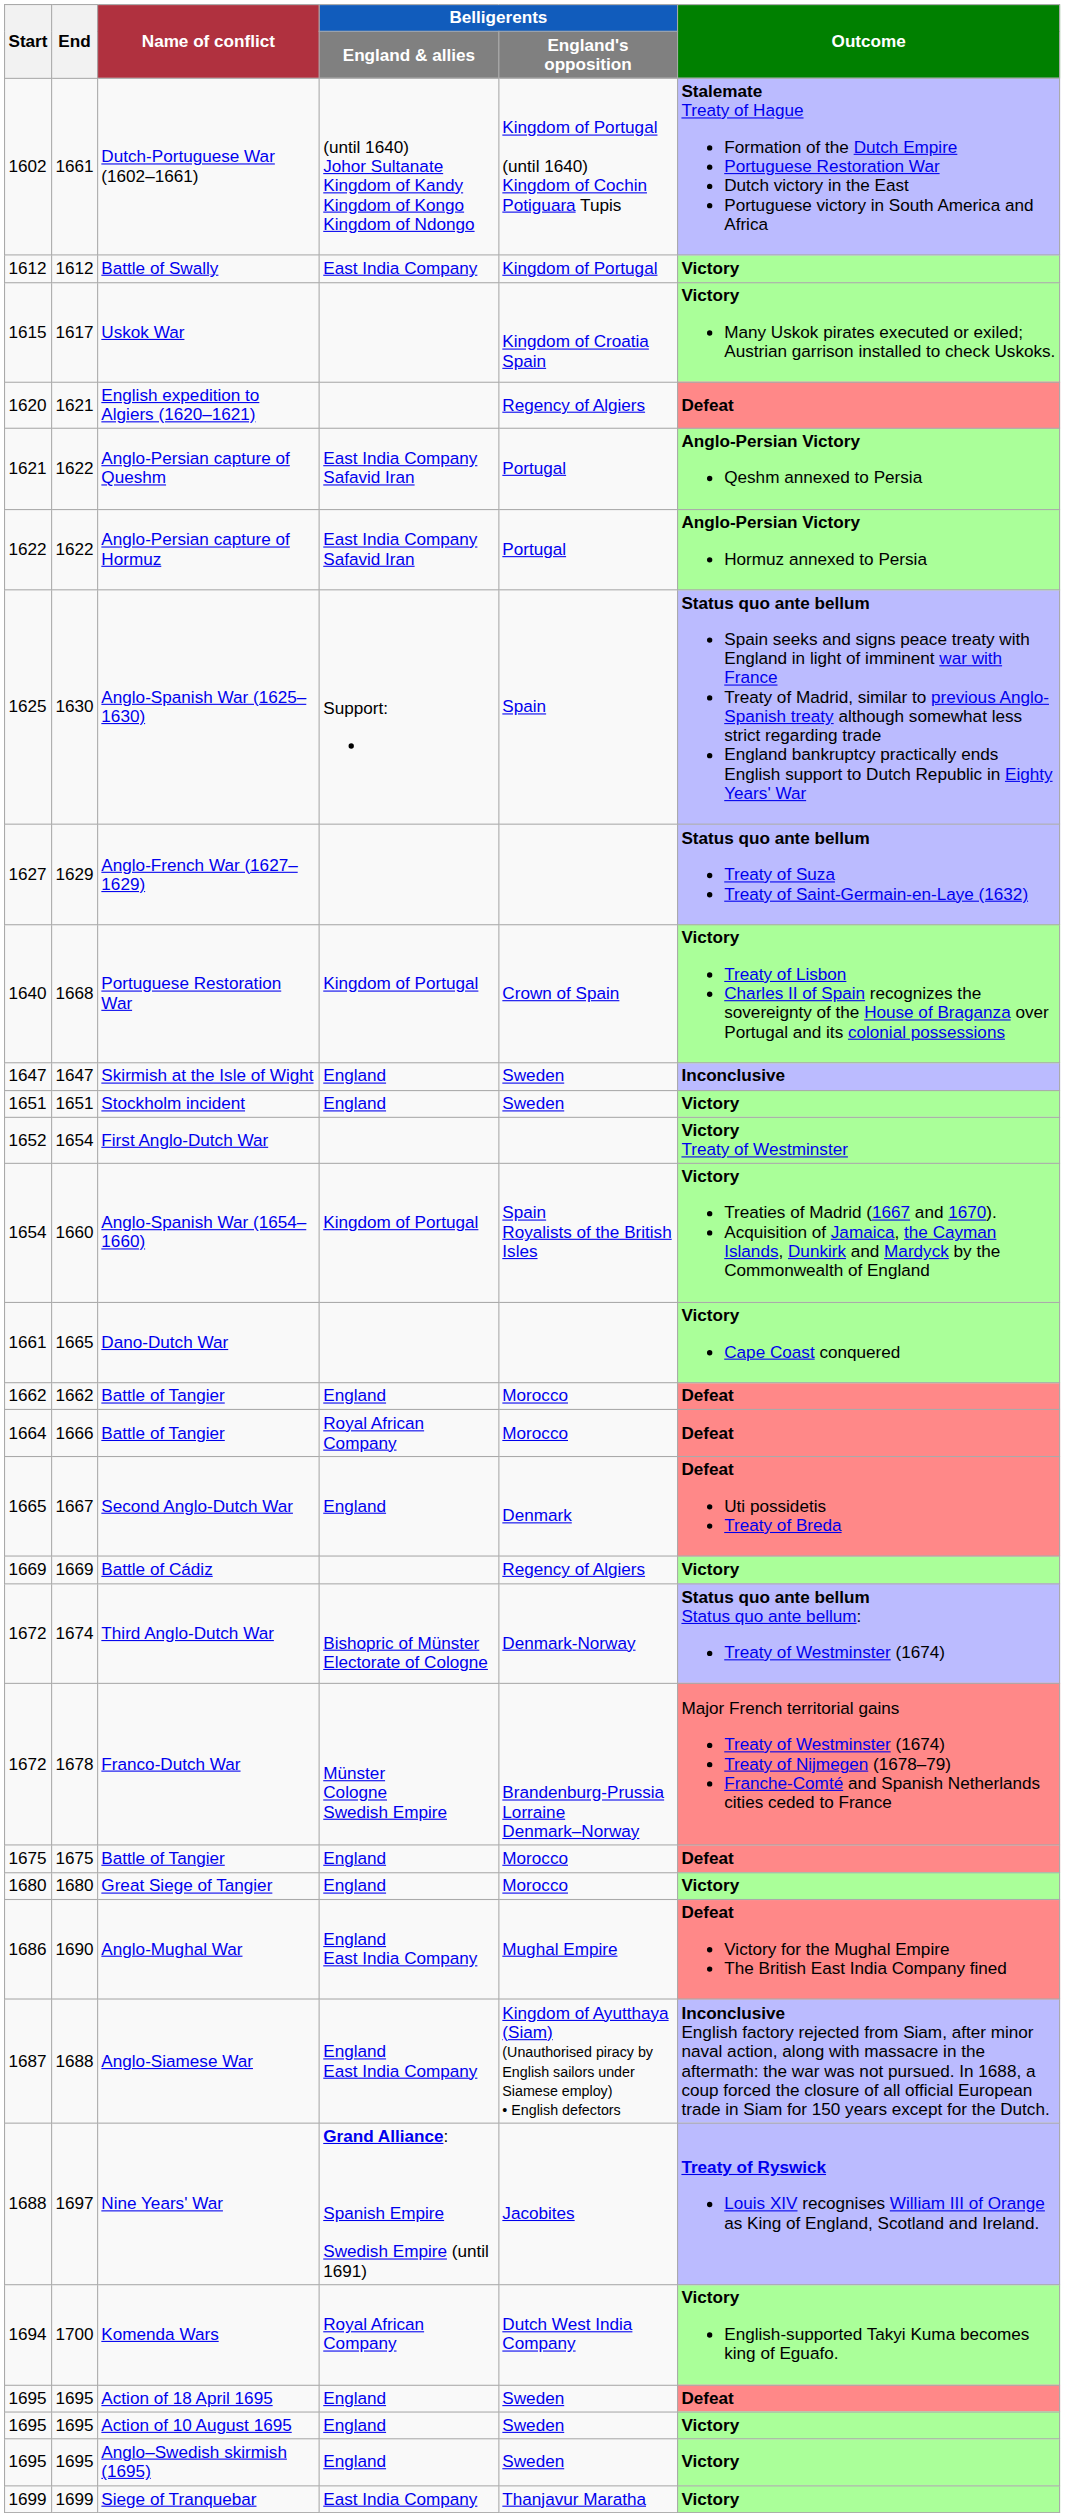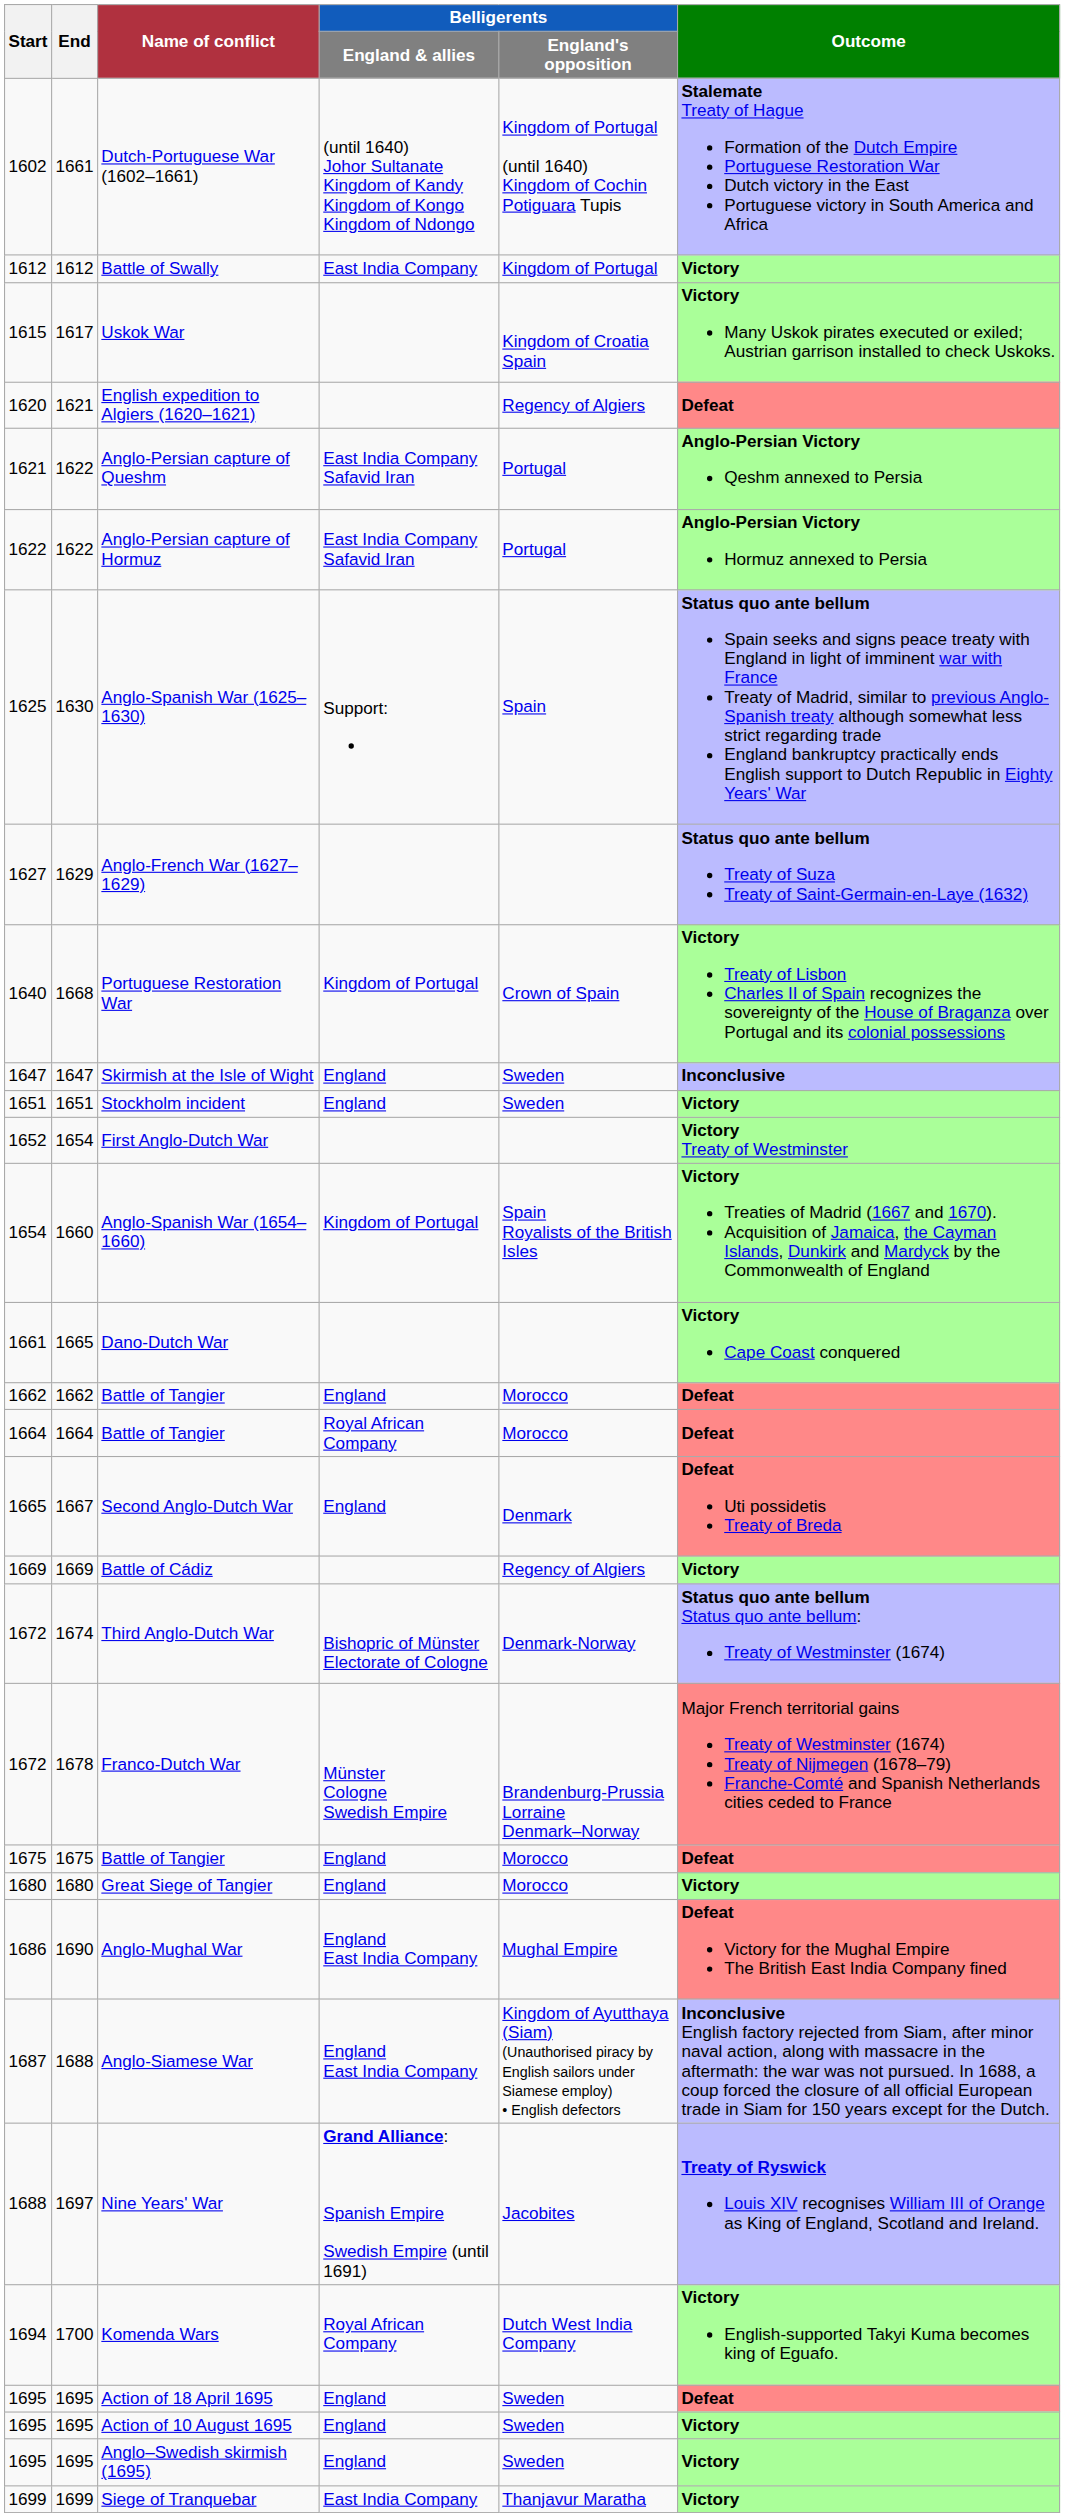1664 / Battle of Tangier | End: 1666 -> 1664
